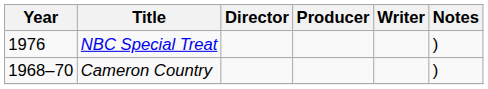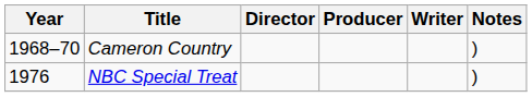rows swapped: Cameron Country <-> NBC Special Treat
